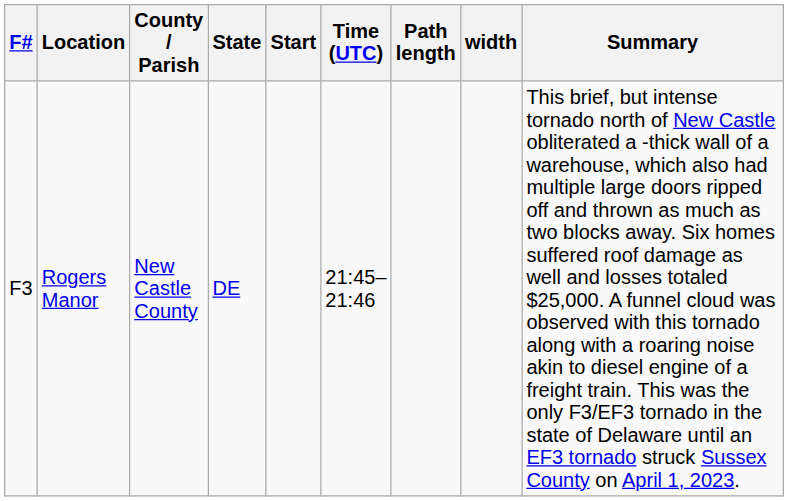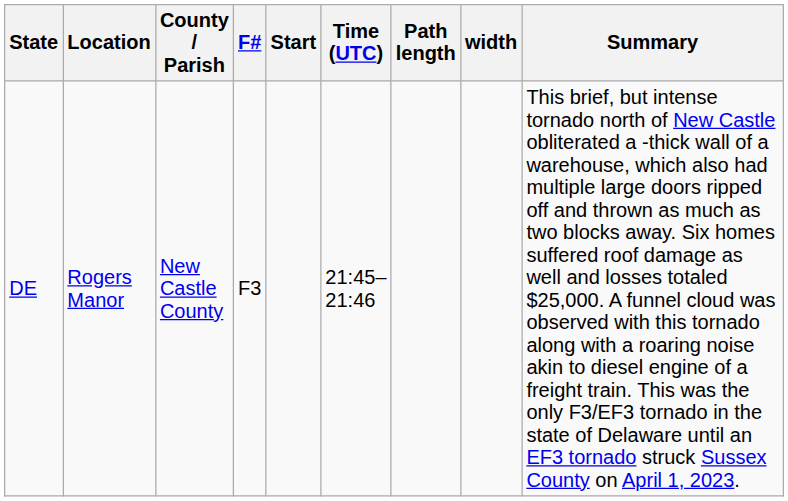columns swapped: F# <-> State
